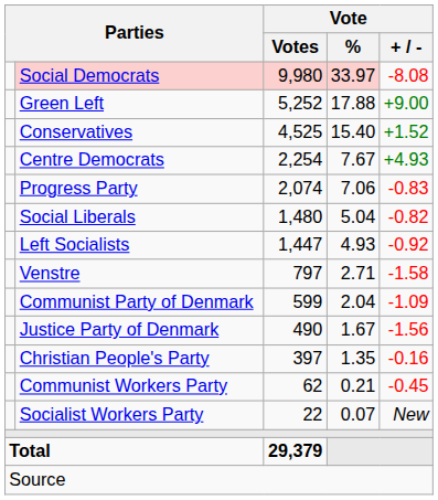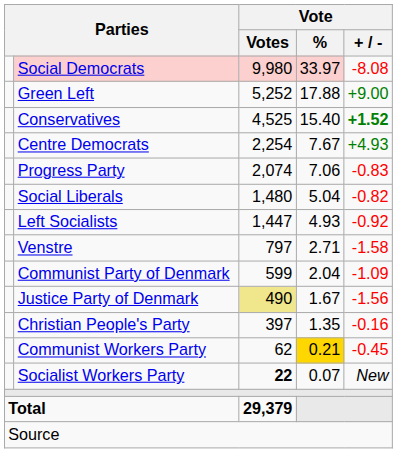Conservatives | Vote / + / -: normal -> bold
Justice Party of Denmark | Vote / Votes: no background -> khaki background
Communist Workers Party | Vote / %: no background -> gold background
Socialist Workers Party | Vote / Votes: normal -> bold
